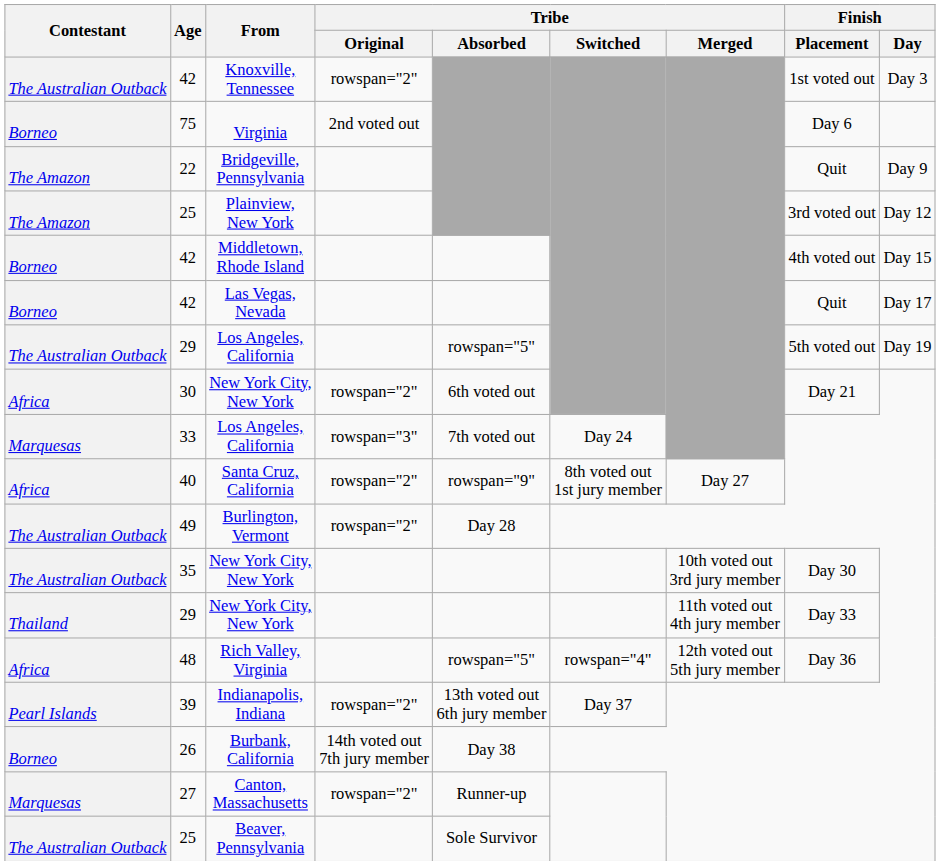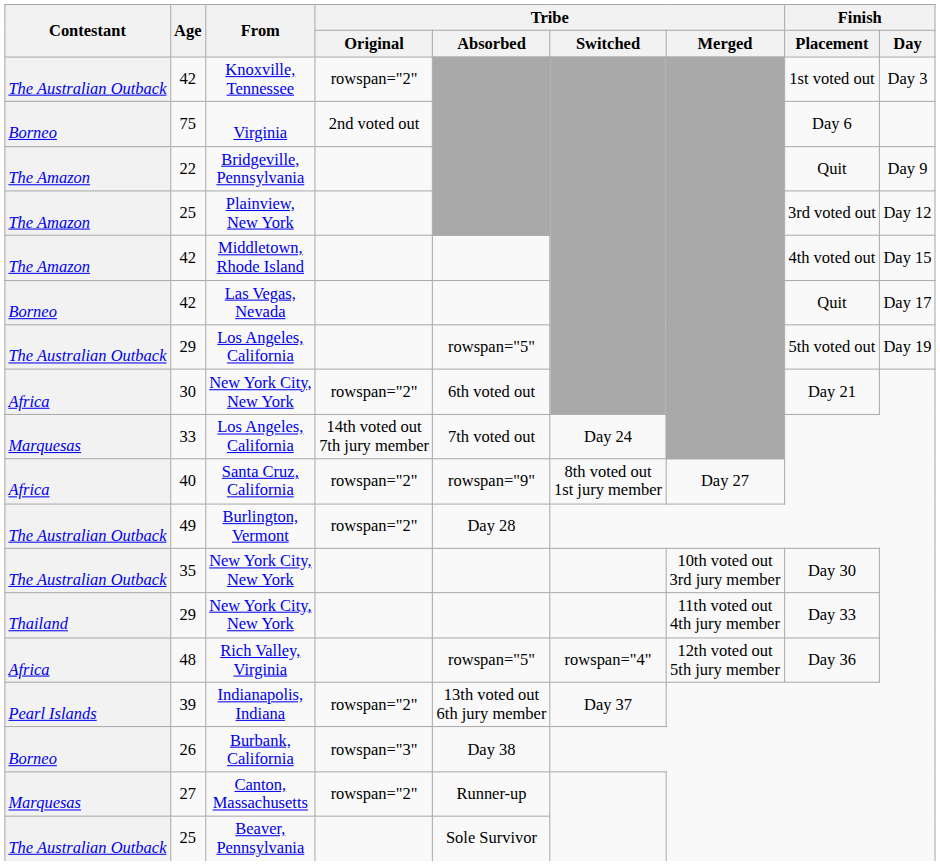Middletown, Rhode Island | Contestant: Borneo -> The Amazon
33 / Los Angeles, California | Tribe / Original: rowspan="3" -> 14th voted out 7th jury member
Burbank, California | Tribe / Original: 14th voted out 7th jury member -> rowspan="3"
